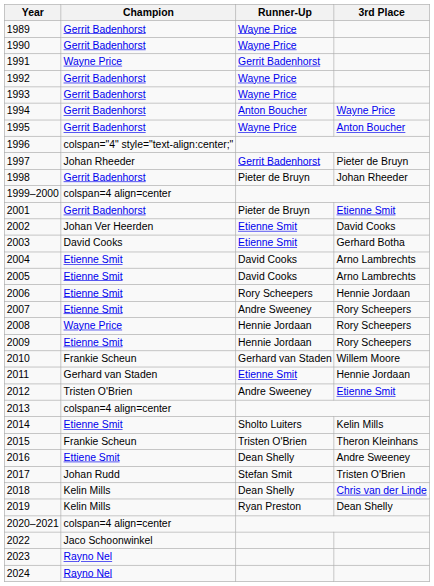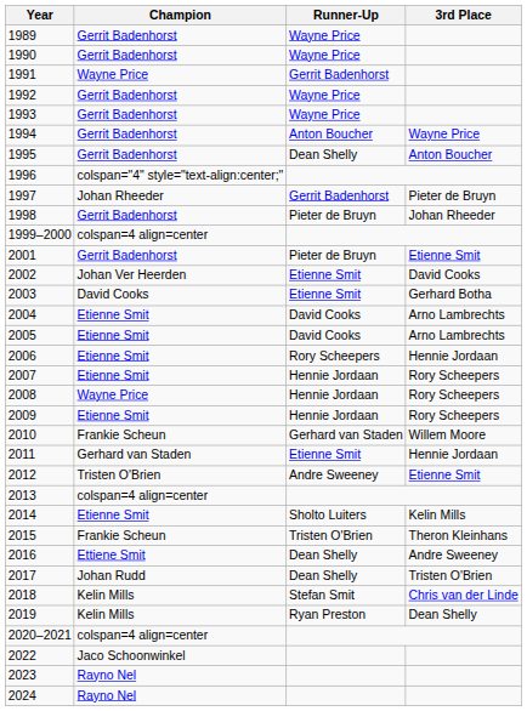1995 | Runner-Up: Wayne Price -> Dean Shelly
2007 | Runner-Up: Andre Sweeney -> Hennie Jordaan
2017 | Runner-Up: Stefan Smit -> Dean Shelly
2018 | Runner-Up: Dean Shelly -> Stefan Smit
